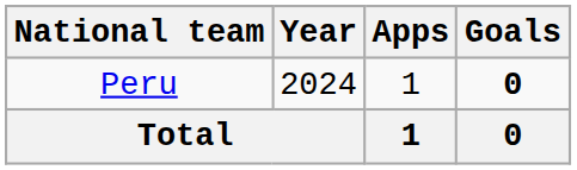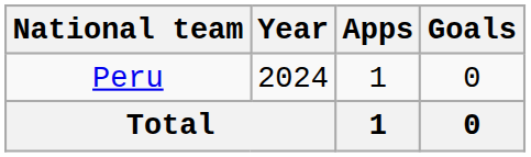Peru | Goals: bold -> normal
